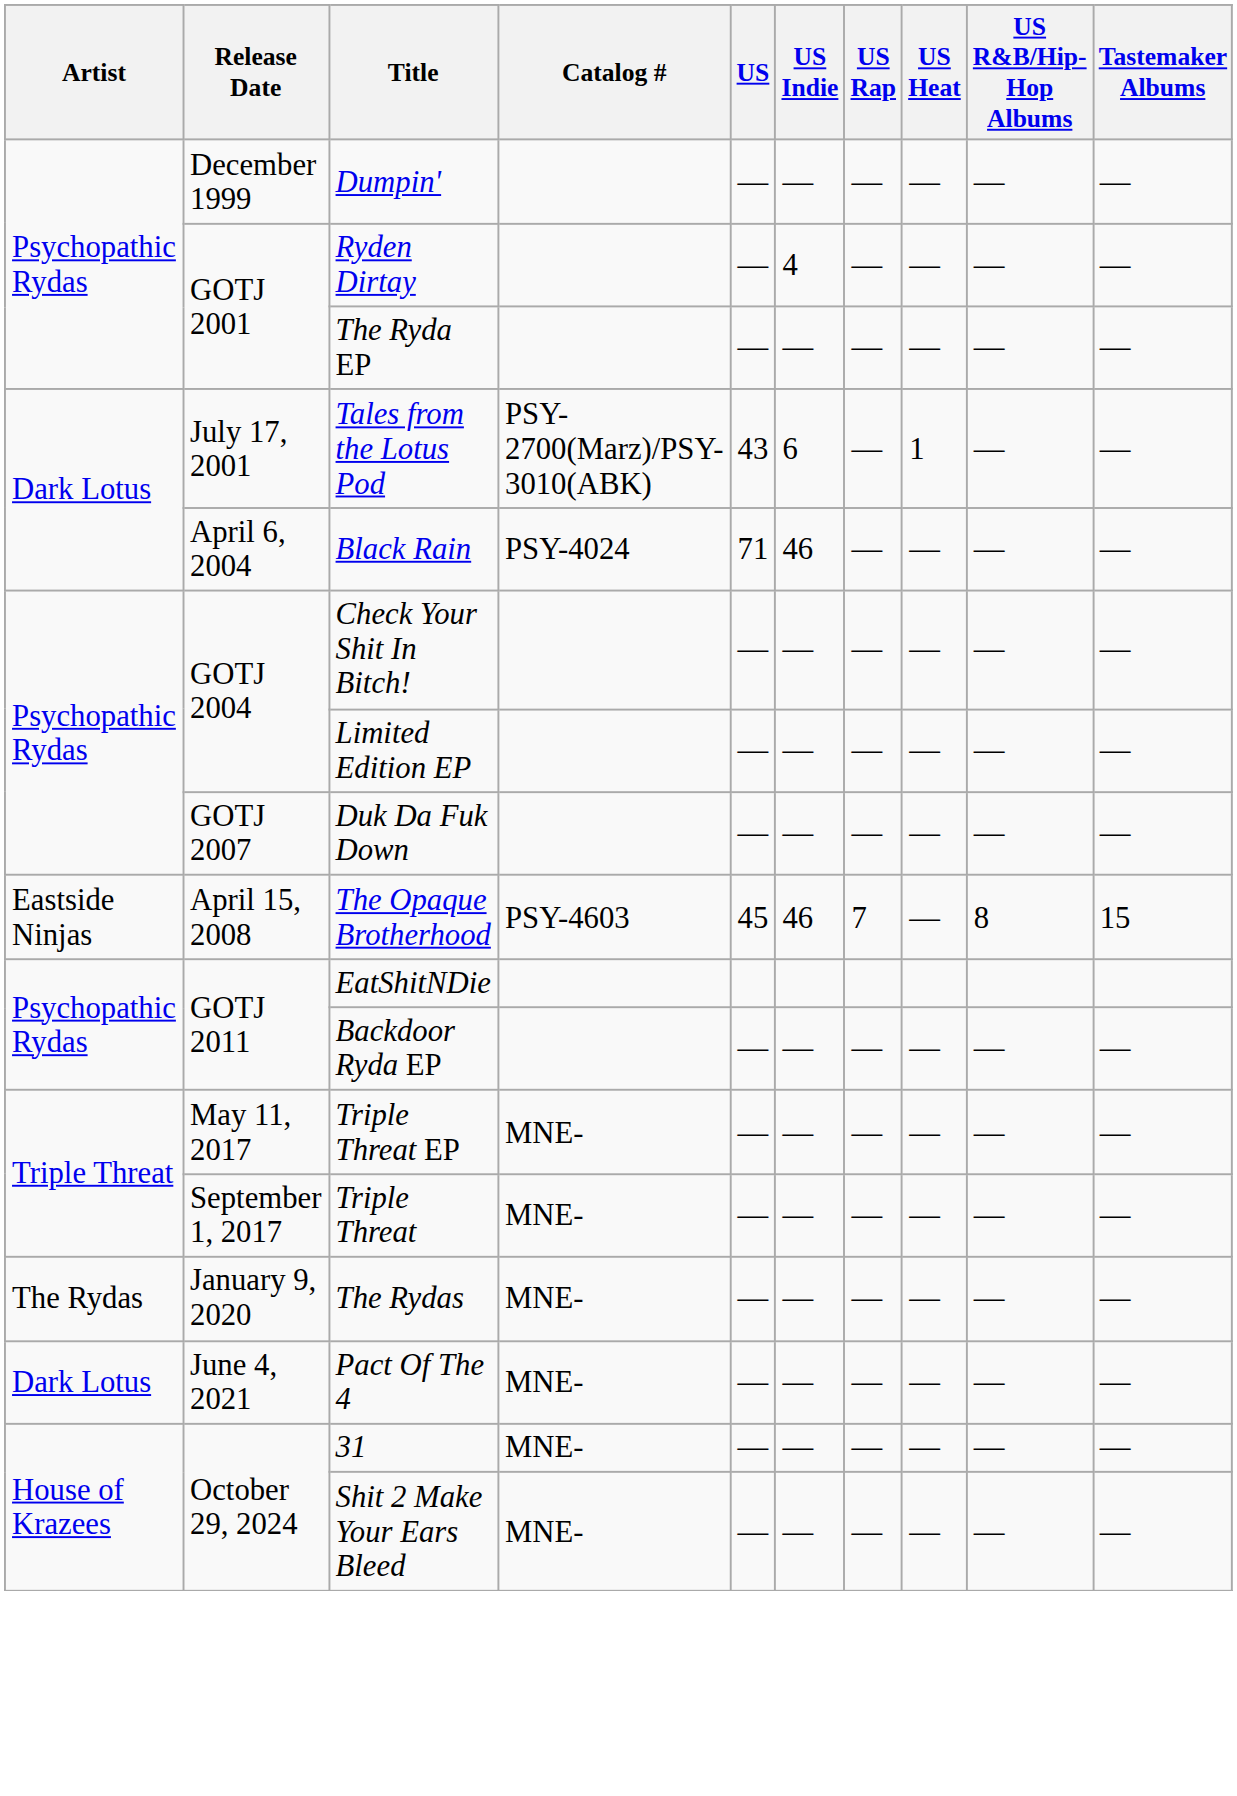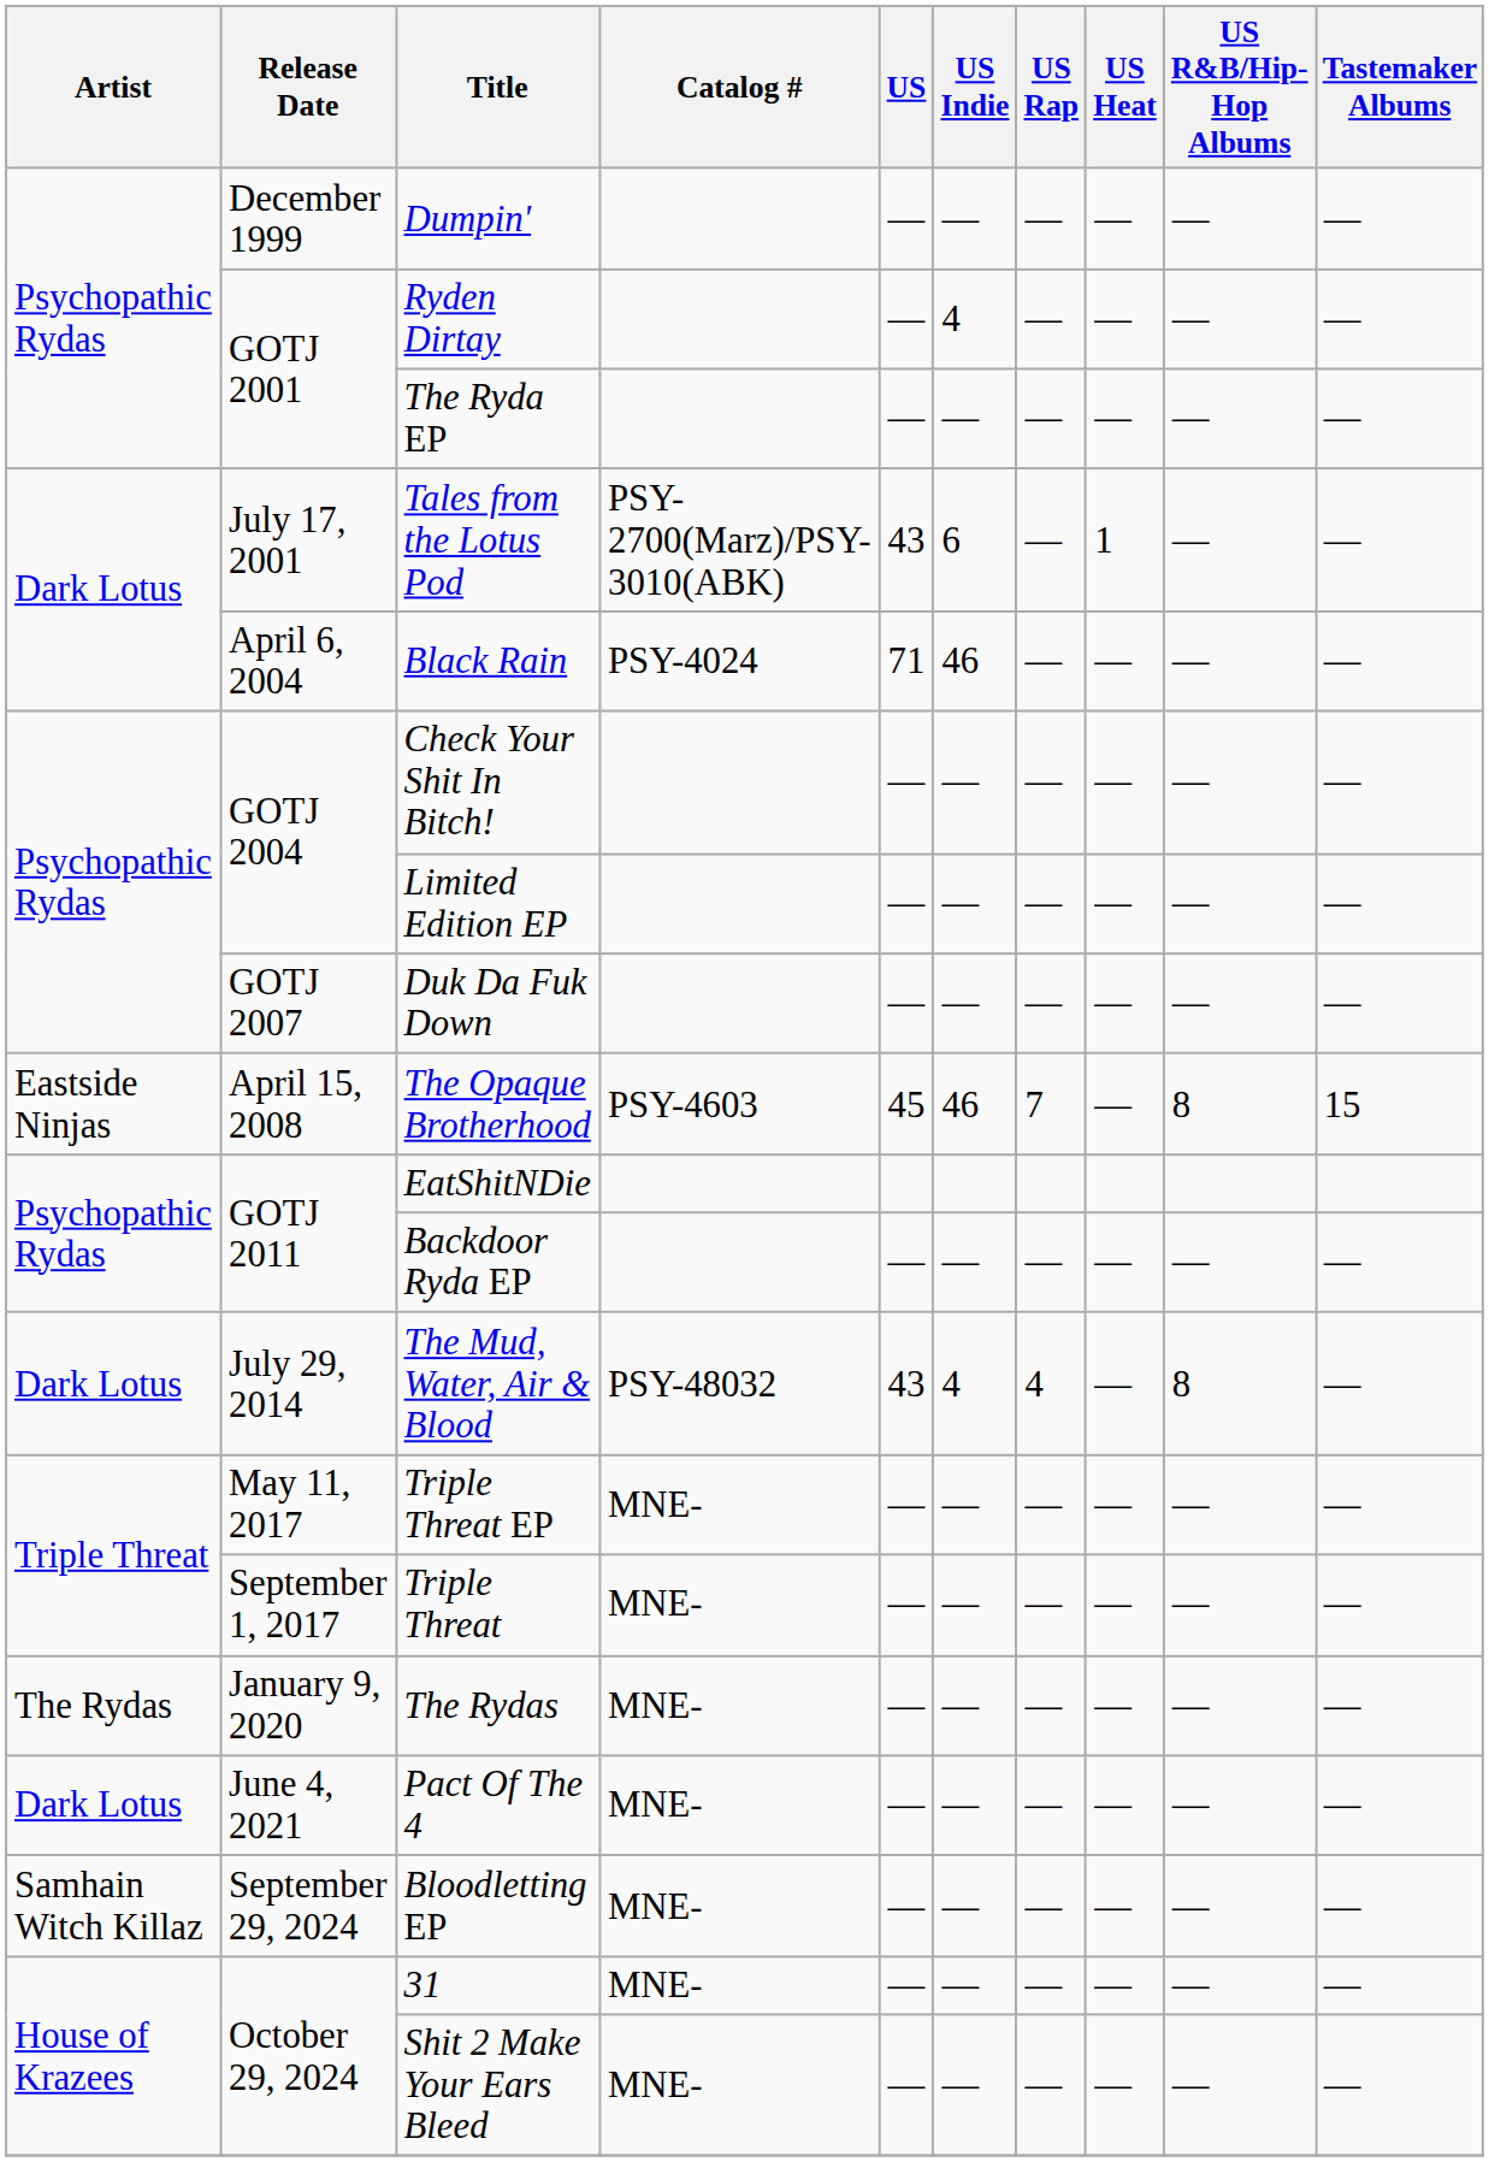+ row: Dark Lotus | July 29, 2014 | The Mud, Water, Air & Blood | PSY-48032 | 43 | 4 | 4 | — | 8 | —
+ row: Samhain Witch Killaz | September 29, 2024 | Bloodletting EP | MNE- | — | — | — | — | — | —
